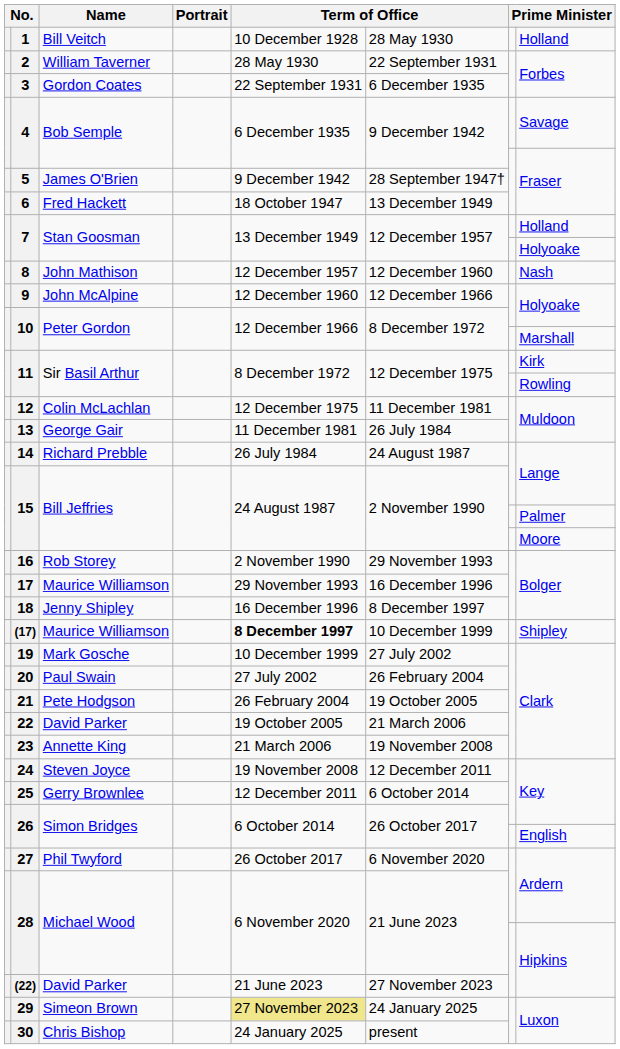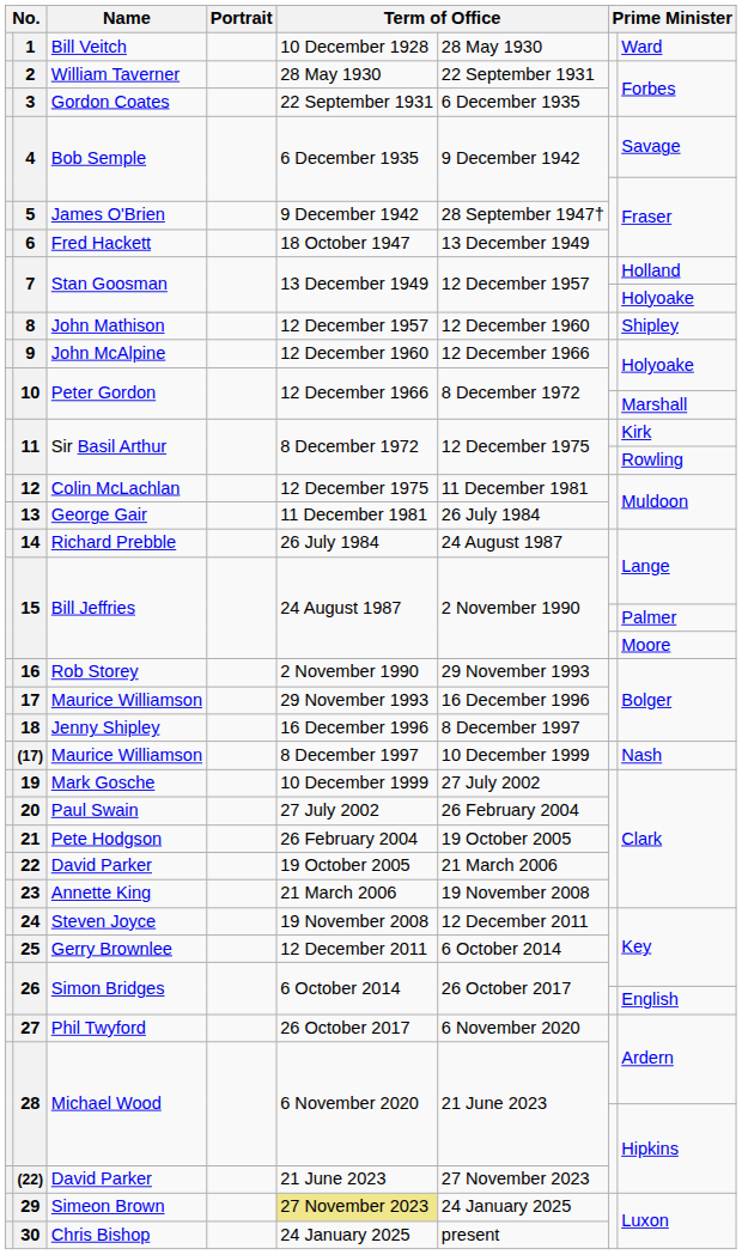1 | column 8: Holland -> Ward
8 | column 8: Nash -> Shipley
(17) | column 5: bold -> normal
(17) | column 8: Shipley -> Nash
